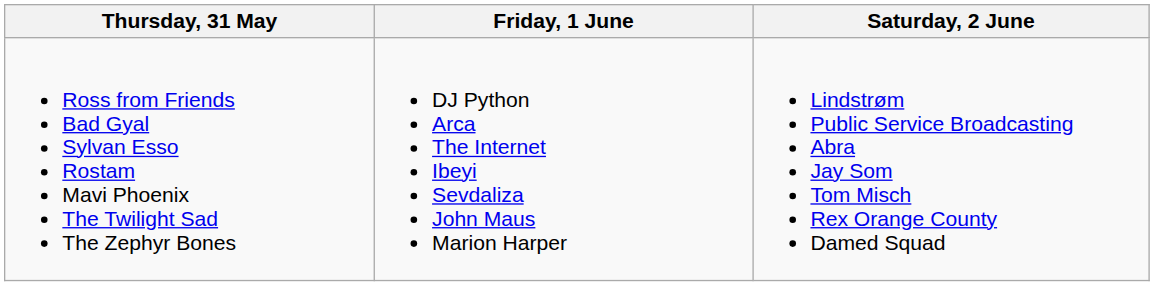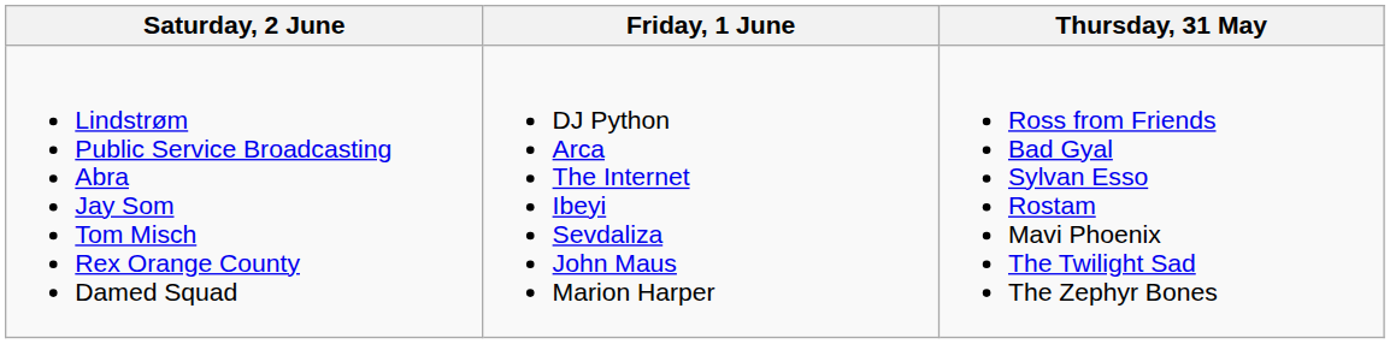columns swapped: Thursday, 31 May <-> Saturday, 2 June
